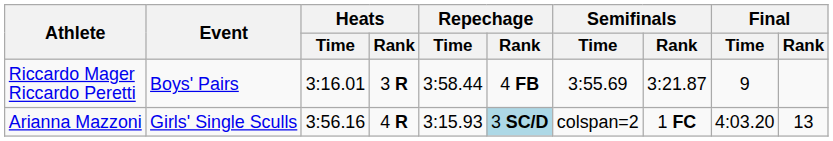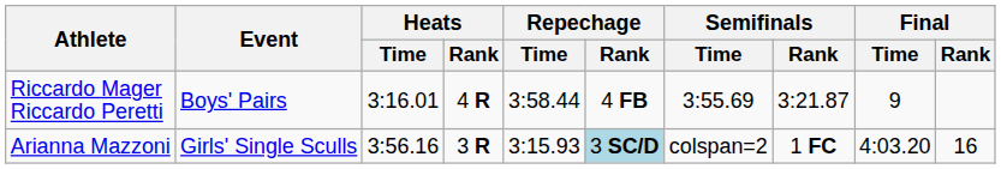Riccardo Mager Riccardo Peretti | Heats / Rank: 3 R -> 4 R
Arianna Mazzoni | Heats / Rank: 4 R -> 3 R
Arianna Mazzoni | Final / Rank: 13 -> 16
